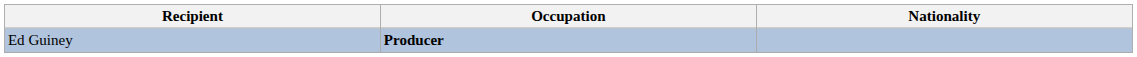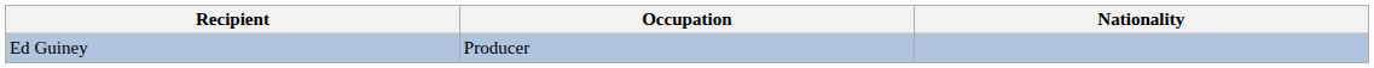Ed Guiney | Occupation: bold -> normal
